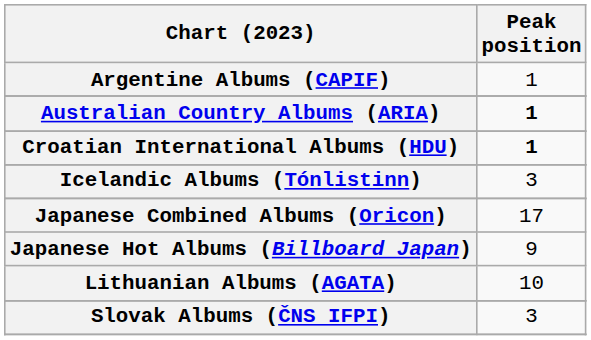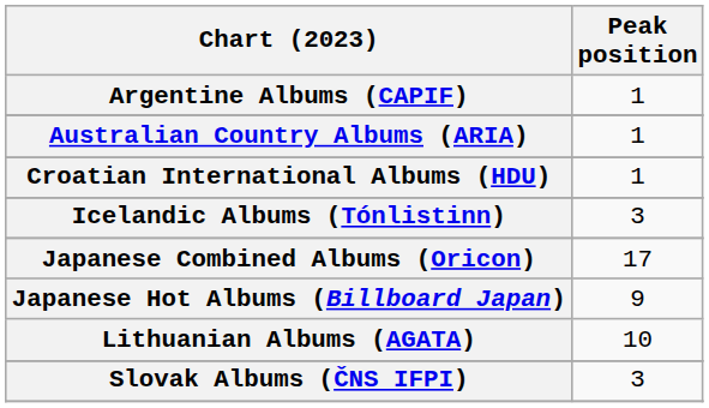Australian Country Albums (ARIA) | Peak position: bold -> normal
Croatian International Albums (HDU) | Peak position: bold -> normal
